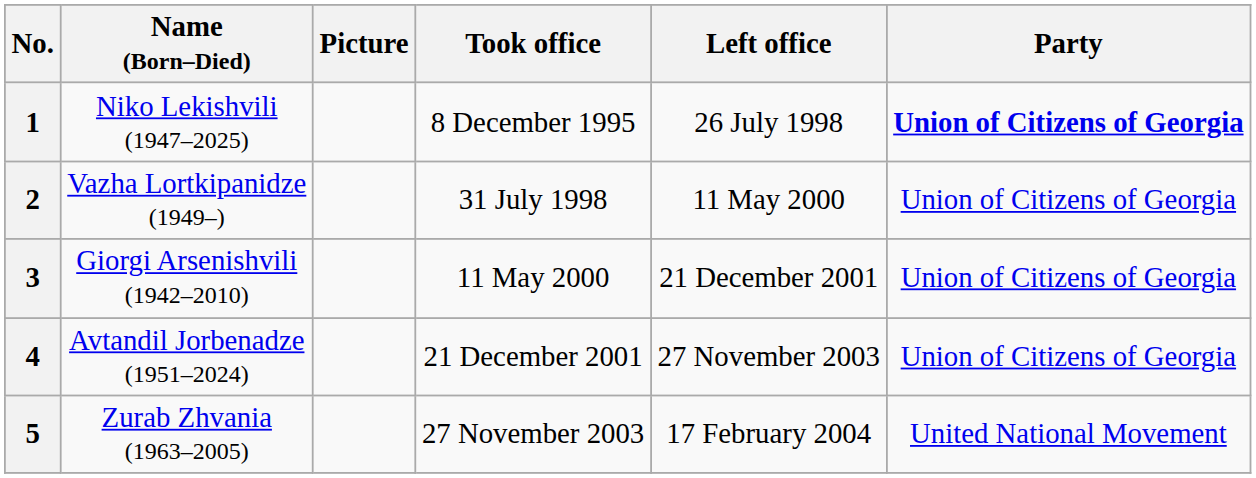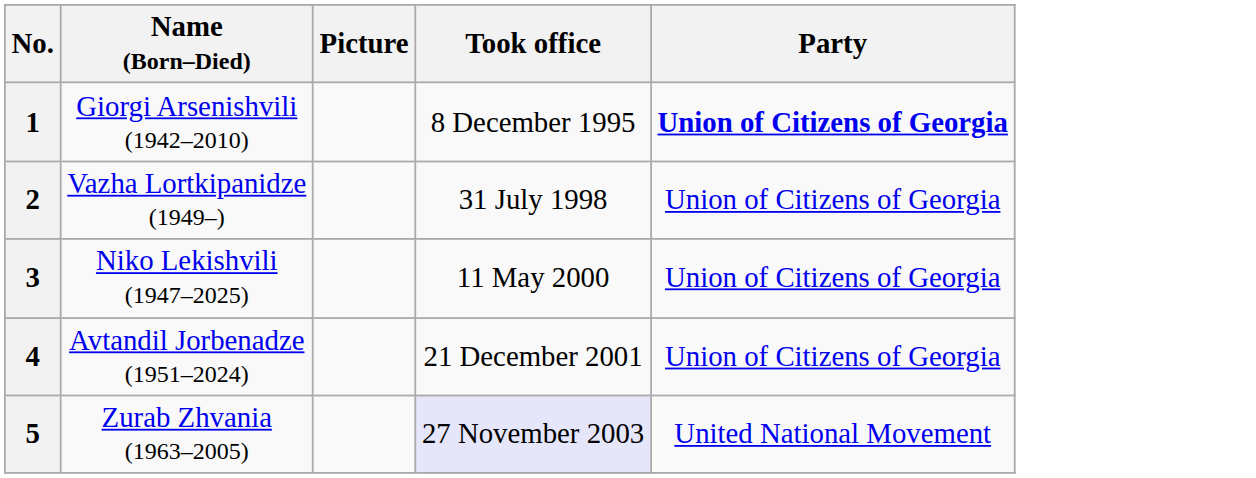- column: Left office | 26 July 1998 | 11 May 2000 | 21 December 2001 | 27 November 2003 | 17 February 2004
1 | Name (Born–Died): Niko Lekishvili (1947–2025) -> Giorgi Arsenishvili (1942–2010)
3 | Name (Born–Died): Giorgi Arsenishvili (1942–2010) -> Niko Lekishvili (1947–2025)
5 | Took office: no background -> lavender background
